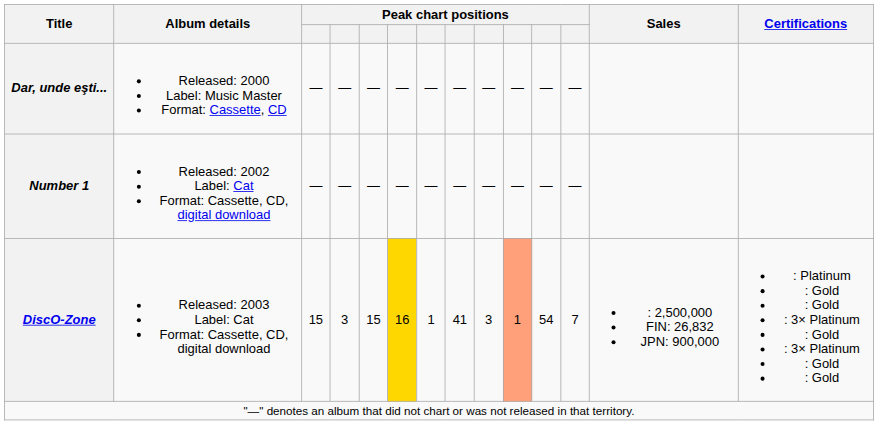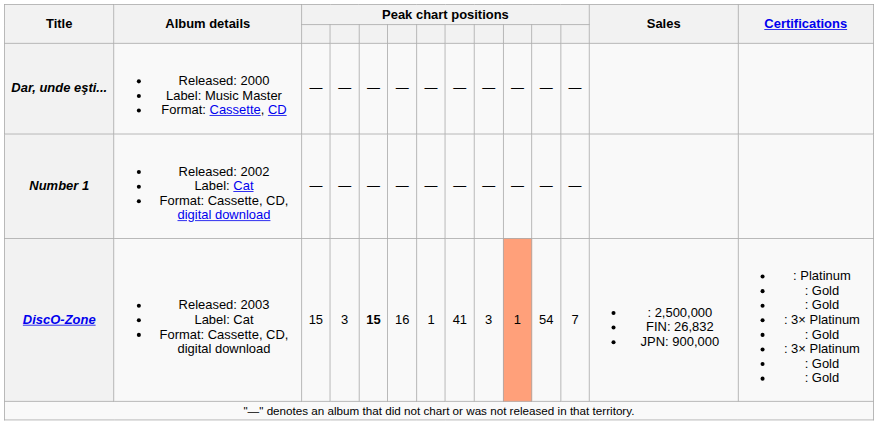DiscO-Zone | column 5: normal -> bold
DiscO-Zone | column 6: gold background -> no background
